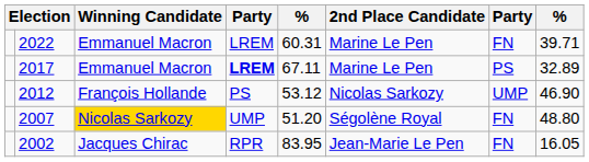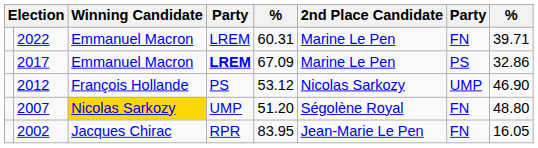2017 | column 5: 67.11 -> 67.09
2017 | column 8: 32.89 -> 32.86
